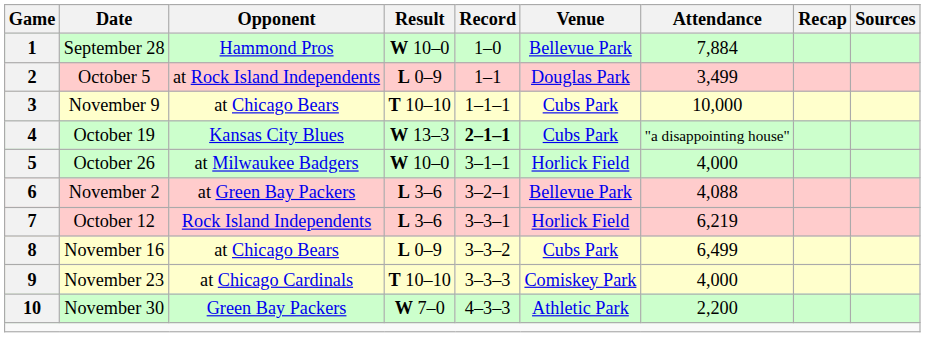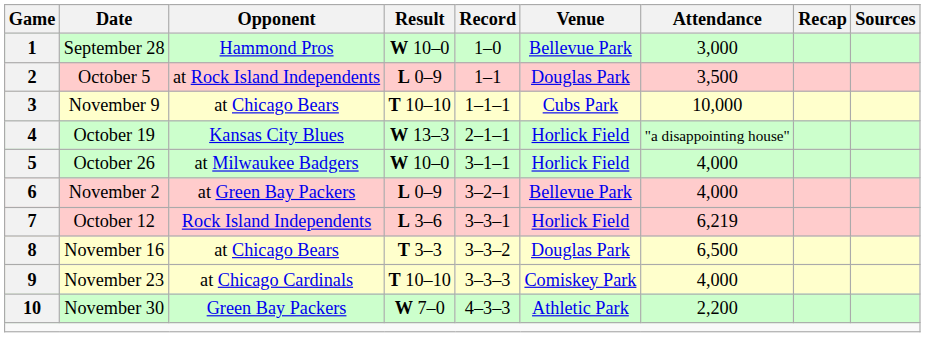1 | Attendance: 7,884 -> 3,000
2 | Attendance: 3,499 -> 3,500
4 | Record: bold -> normal
4 | Venue: Cubs Park -> Horlick Field
6 | Result: L 3–6 -> L 0–9
6 | Attendance: 4,088 -> 4,000
8 | Result: L 0–9 -> T 3–3
8 | Venue: Cubs Park -> Douglas Park
8 | Attendance: 6,499 -> 6,500
